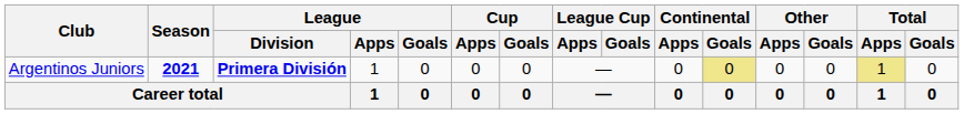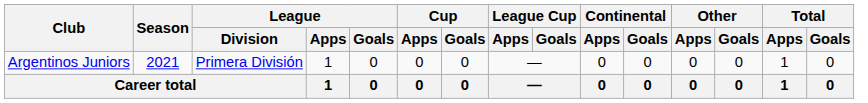Argentinos Juniors | Season: bold -> normal
Argentinos Juniors | League / Division: bold -> normal
Argentinos Juniors | Continental / Goals: khaki background -> no background
Argentinos Juniors | Total / Apps: khaki background -> no background
